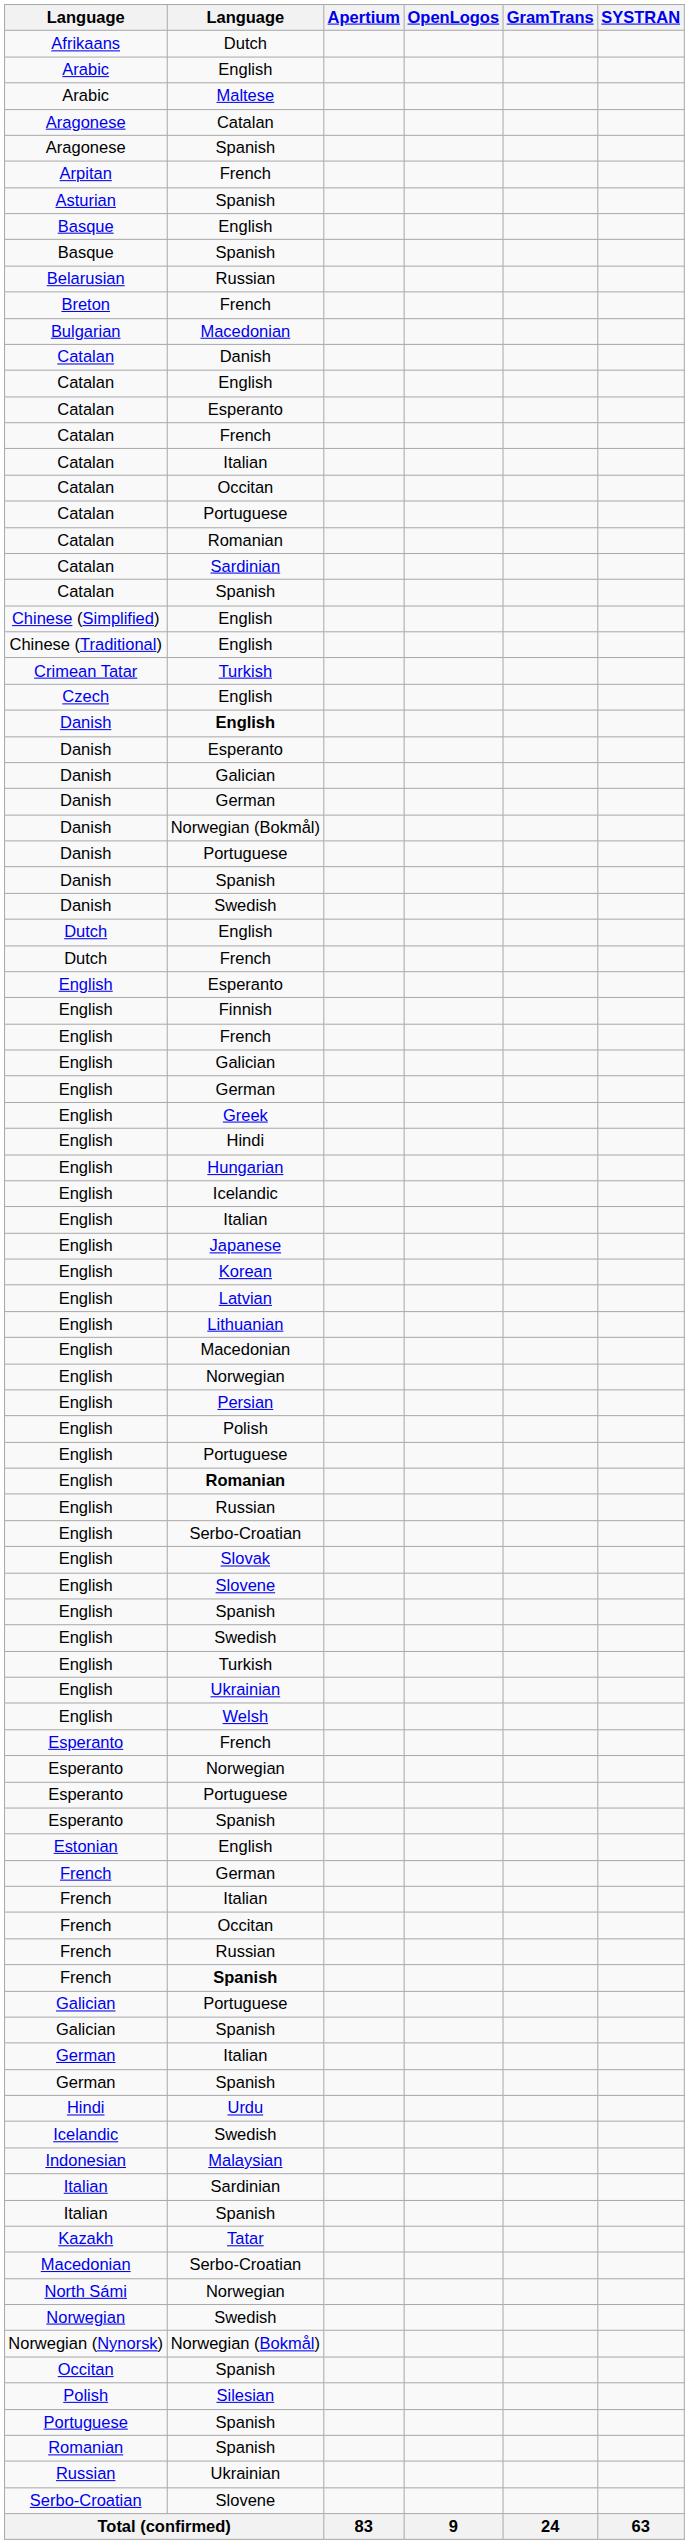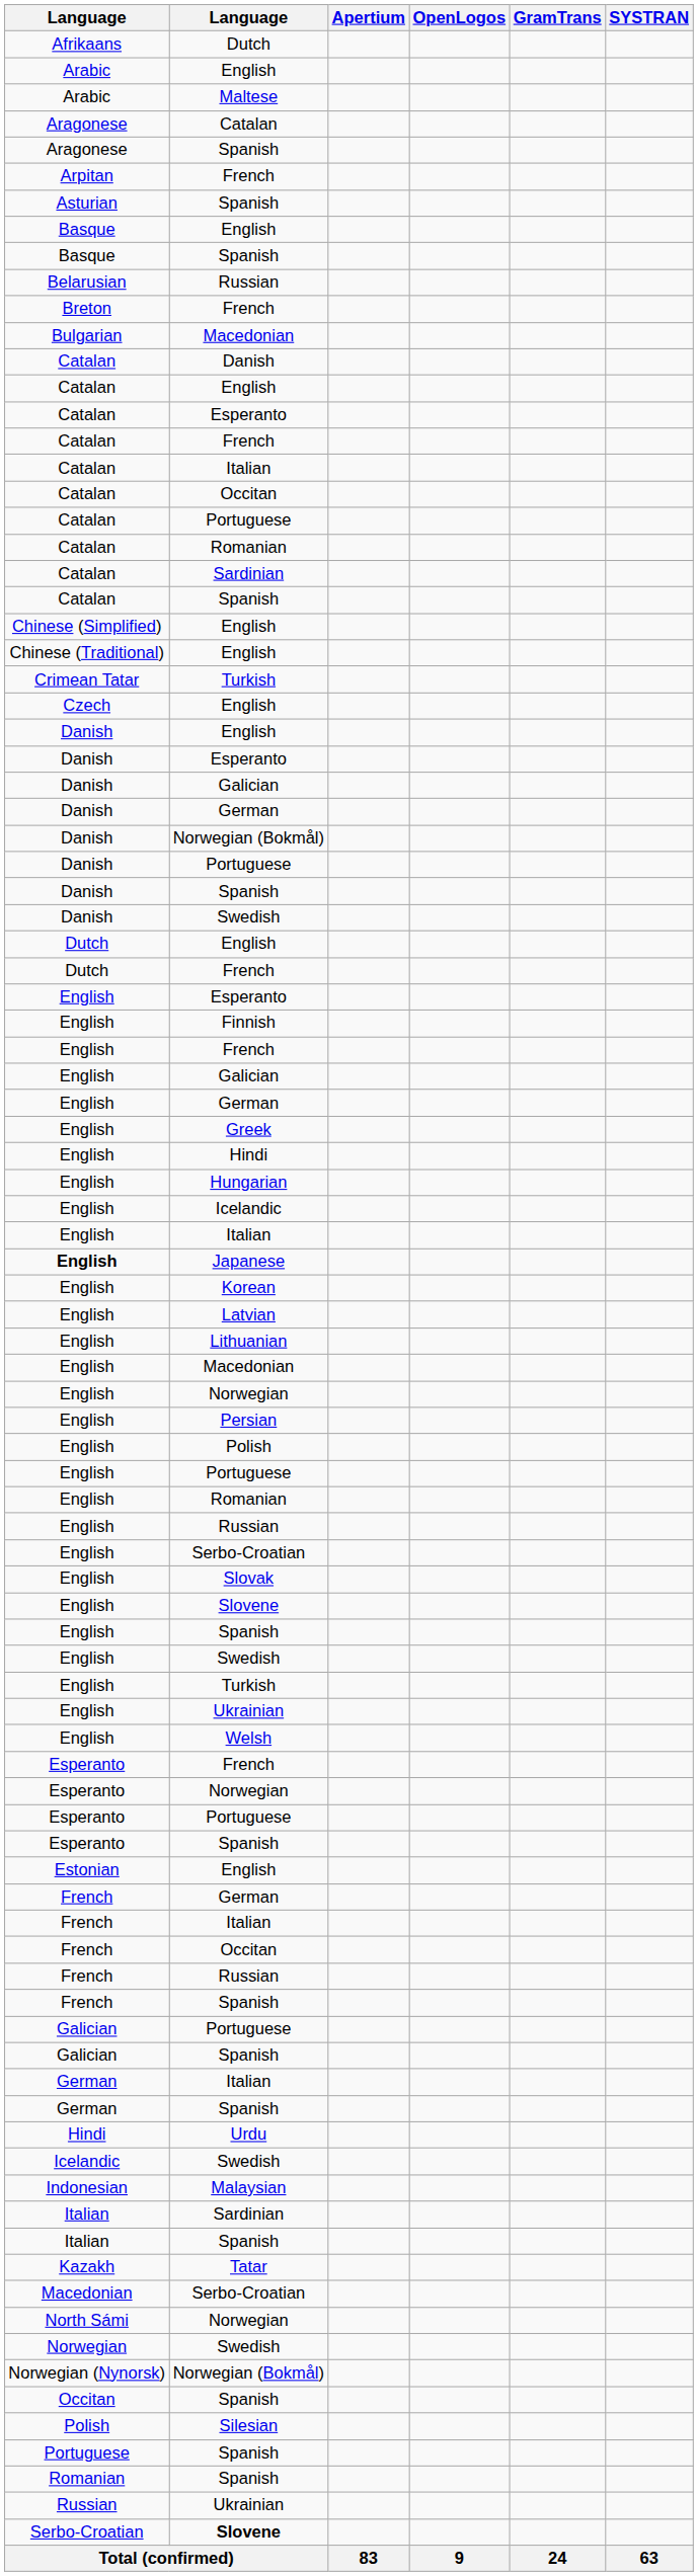Danish / English | column 2: bold -> normal
Japanese | column 1: normal -> bold
English / Romanian | column 2: bold -> normal
French / Spanish | column 2: bold -> normal
Serbo-Croatian / Slovene | column 2: normal -> bold
